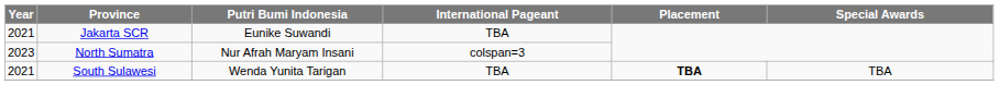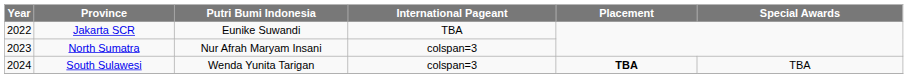Jakarta SCR | Year: 2021 -> 2022
South Sulawesi | Year: 2021 -> 2024
South Sulawesi | International Pageant: TBA -> colspan=3
